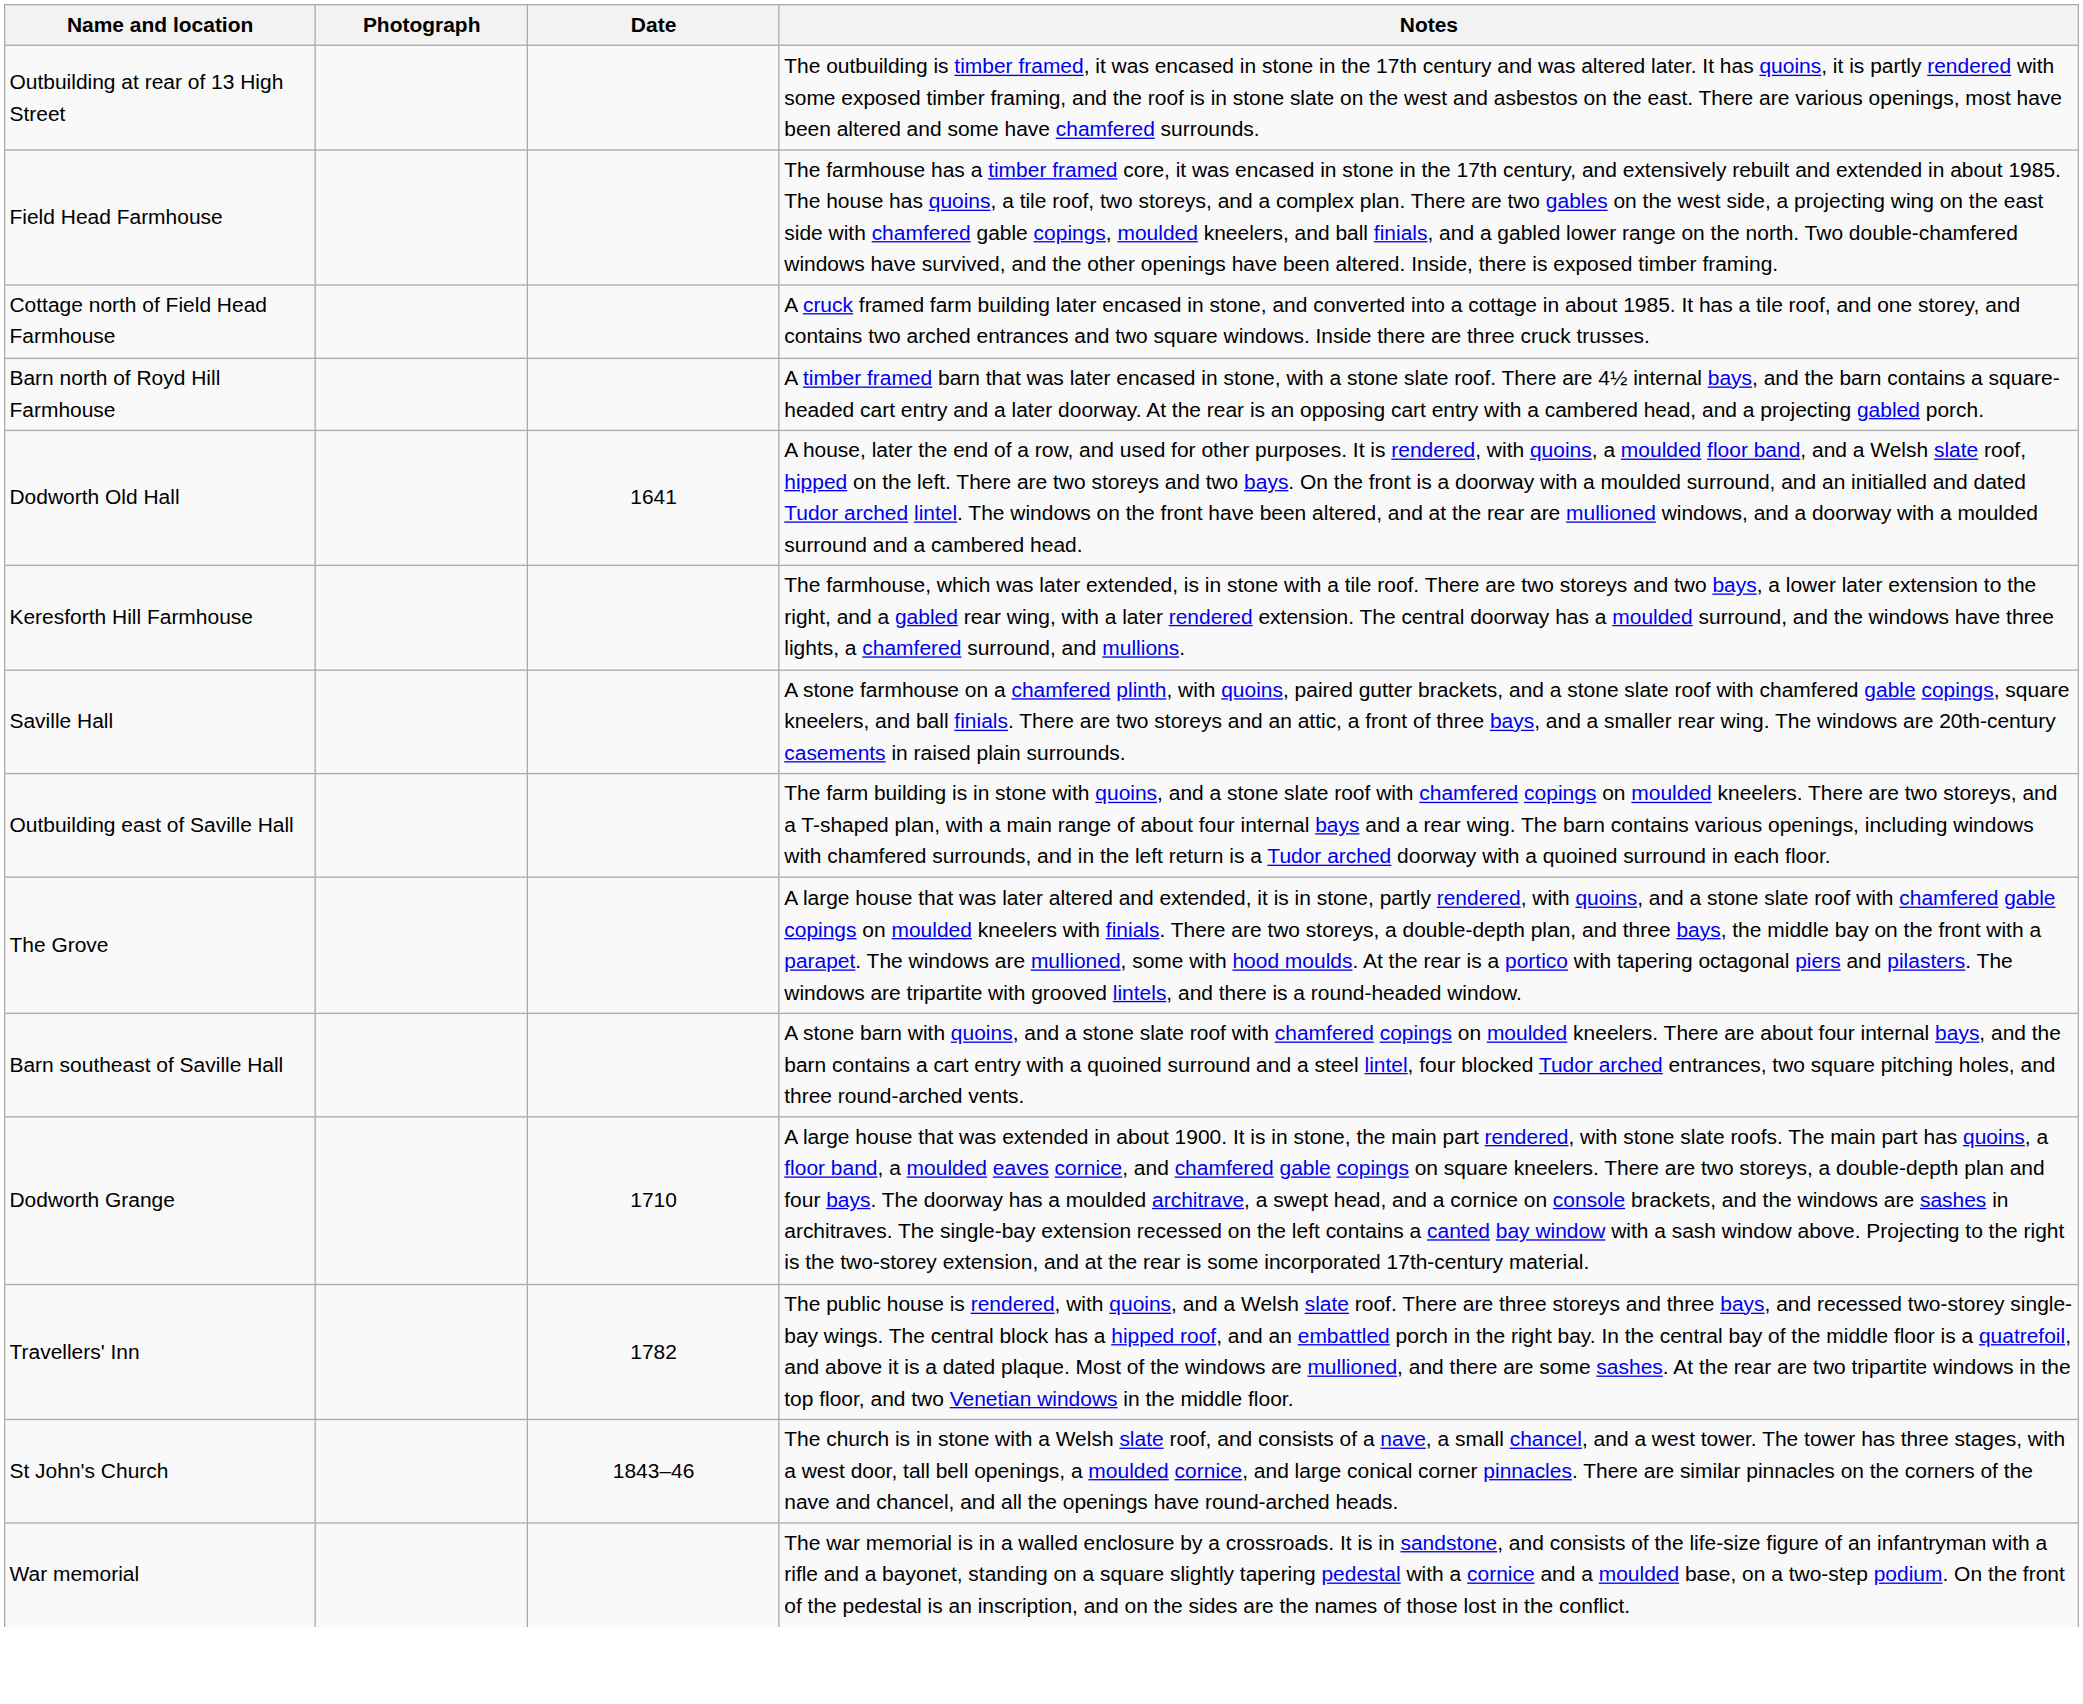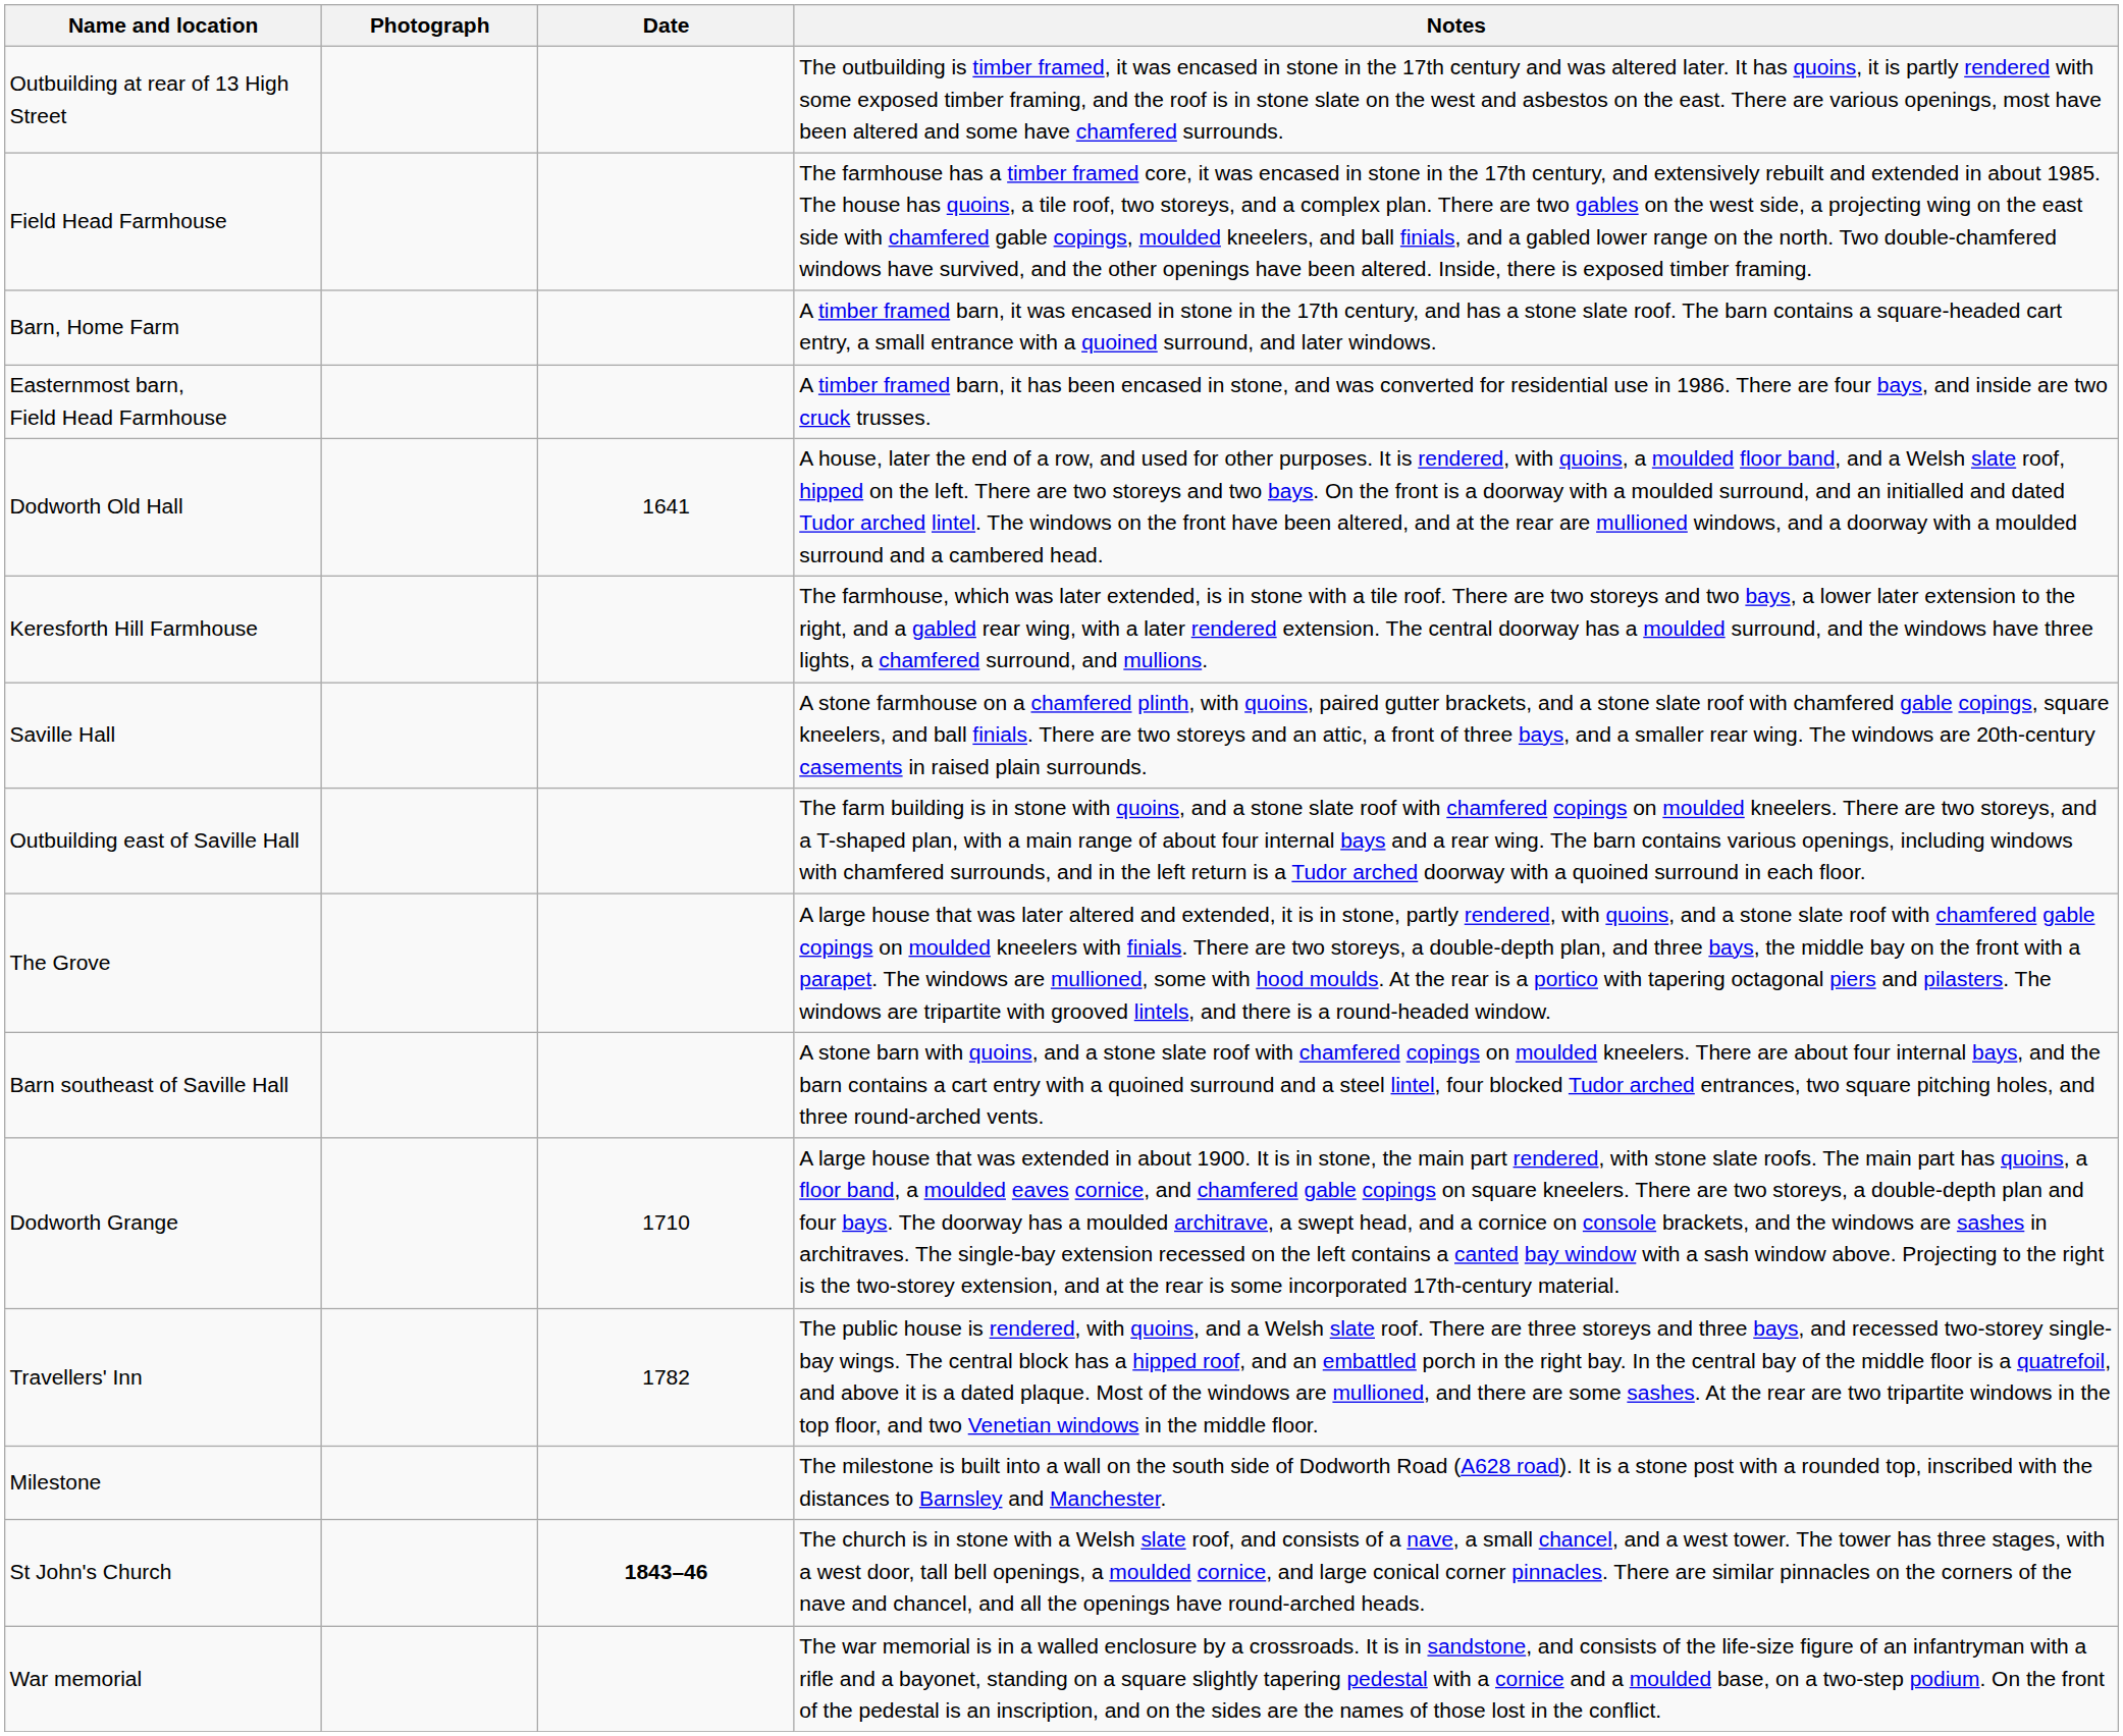+ row: Barn, Home Farm | A timber framed barn, it was encased in stone in the 17th century, and has a stone slate roof. The barn contains a square-headed cart entry, a small entrance with a quoined surround, and later windows.
- row: Cottage north of Field Head Farmhouse | A cruck framed farm building later encased in stone, and converted into a cottage in about 1985. It has a tile roof, and one storey, and contains two arched entrances and two square windows. Inside there are three cruck trusses.
+ row: Easternmost barn, Field Head Farmhouse | A timber framed barn, it has been encased in stone, and was converted for residential use in 1986. There are four bays, and inside are two cruck trusses.
- row: Barn north of Royd Hill Farmhouse | A timber framed barn that was later encased in stone, with a stone slate roof. There are 4½ internal bays, and the barn contains a square-headed cart entry and a later doorway. At the rear is an opposing cart entry with a cambered head, and a projecting gabled porch.
+ row: Milestone | The milestone is built into a wall on the south side of Dodworth Road (A628 road). It is a stone post with a rounded top, inscribed with the distances to Barnsley and Manchester.
St John's Church | Date: normal -> bold
